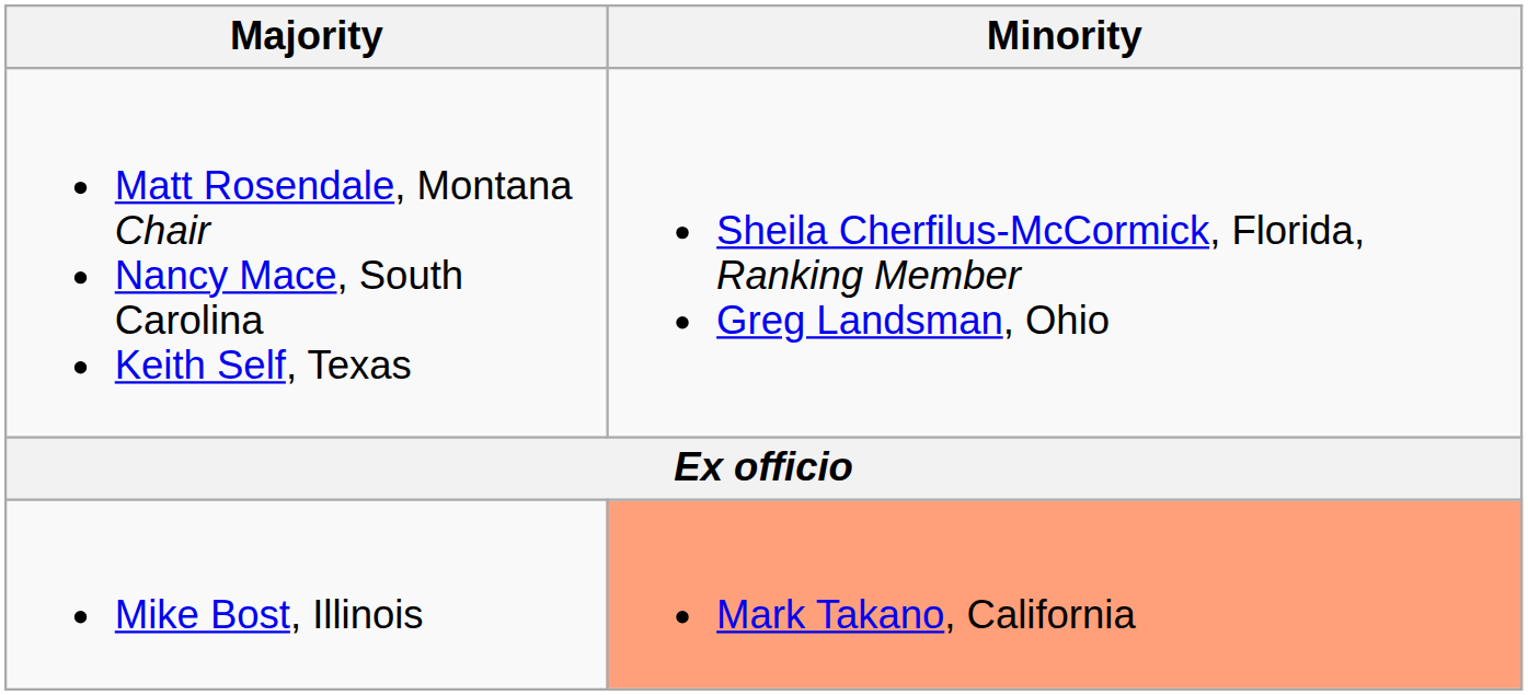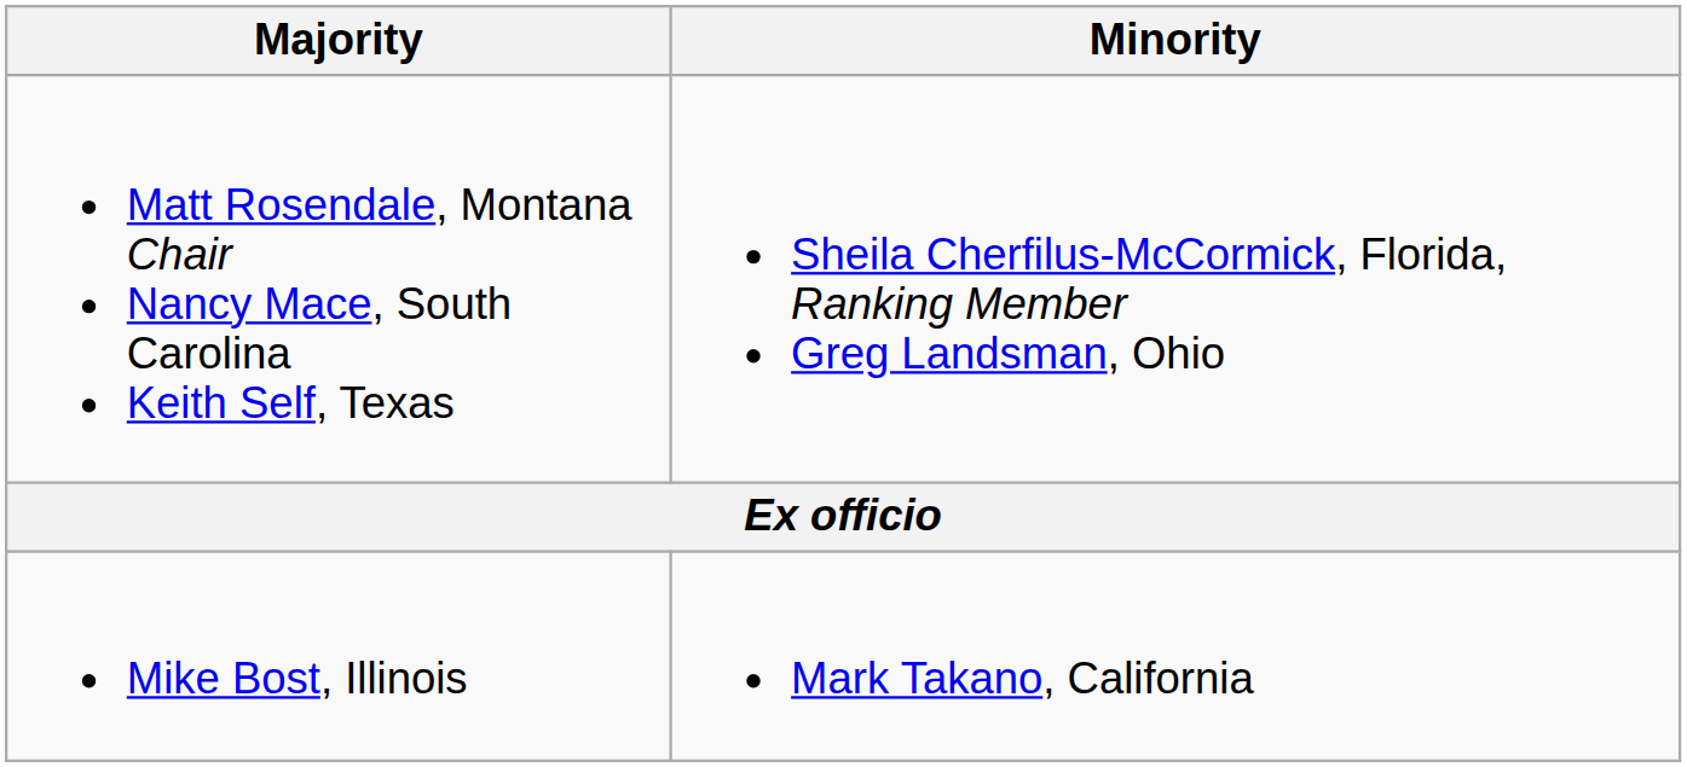Mike Bost, Illinois | Minority: lightsalmon background -> no background
